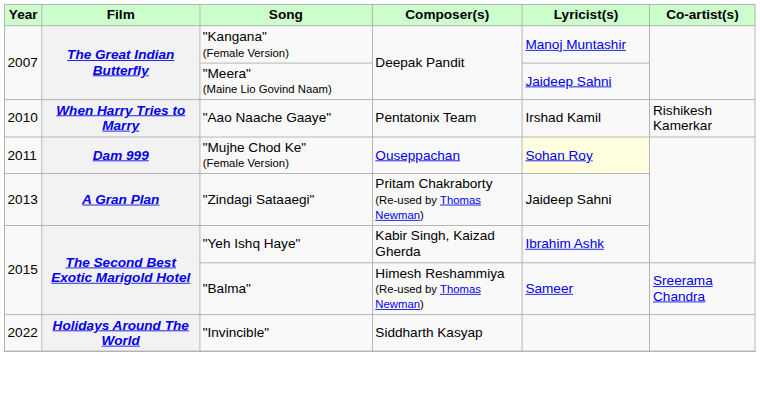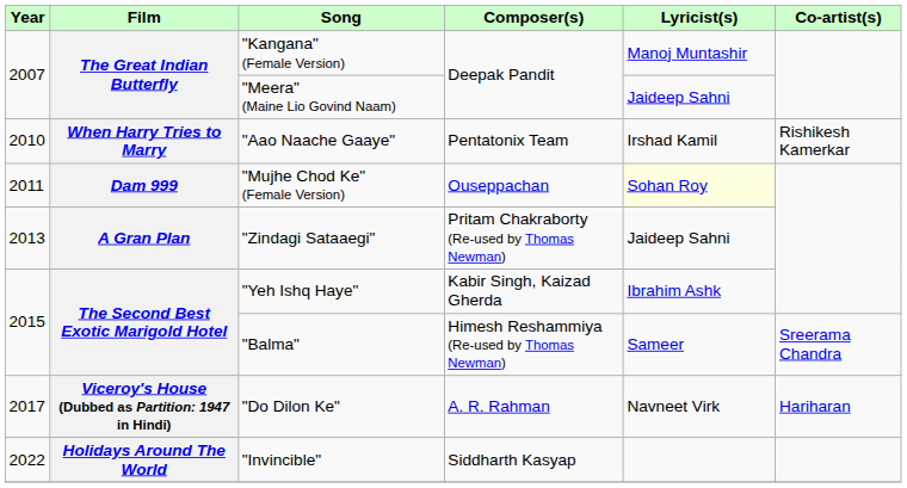+ row: 2017 | Viceroy's House (Dubbed as Partition: 1947 in Hindi) | "Do Dilon Ke" | A. R. Rahman | Navneet Virk | Hariharan
